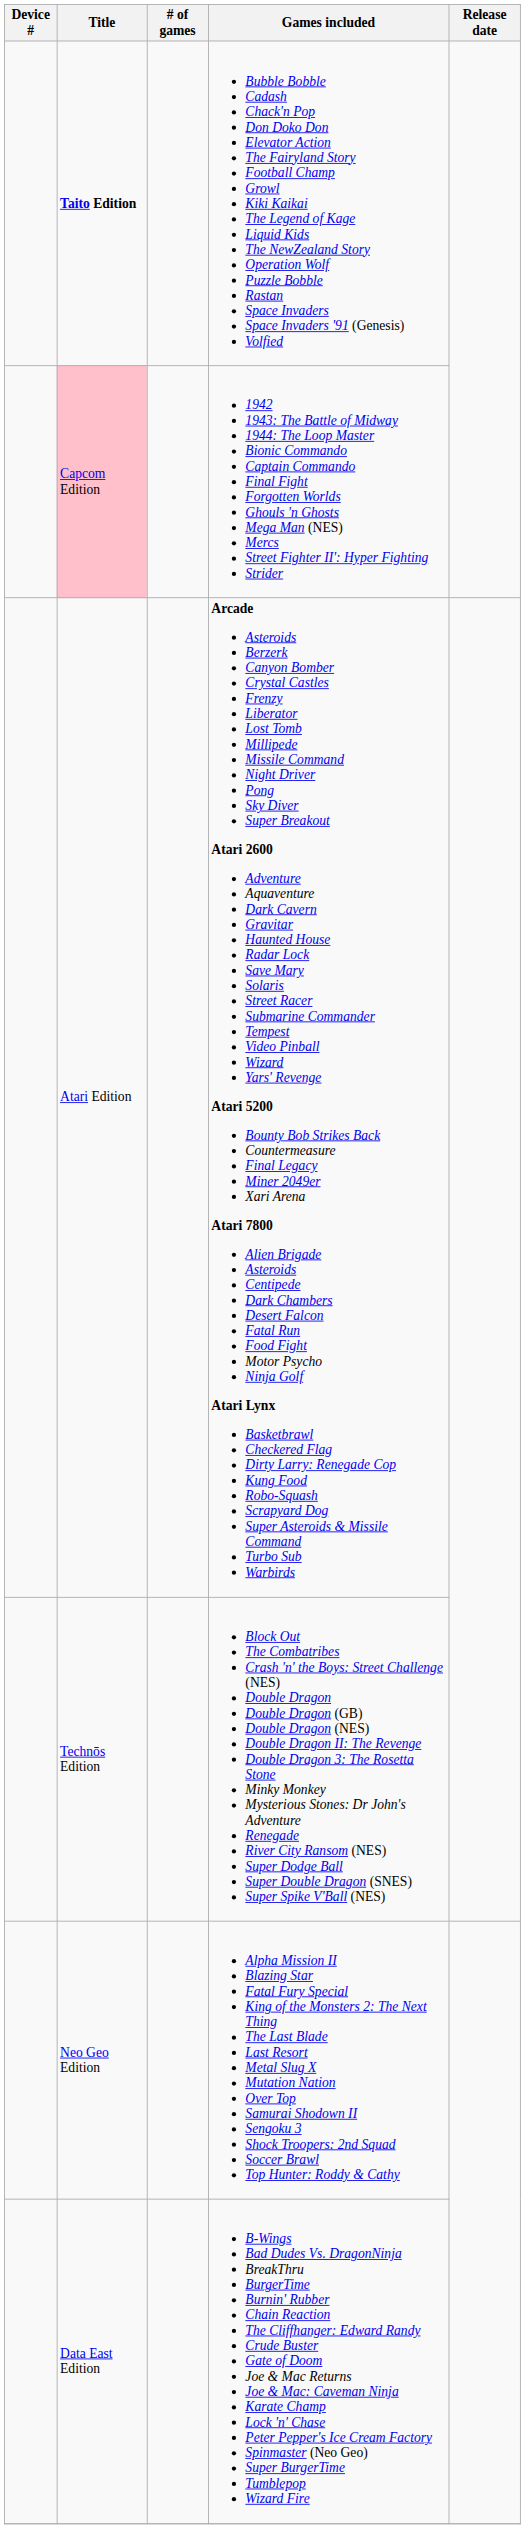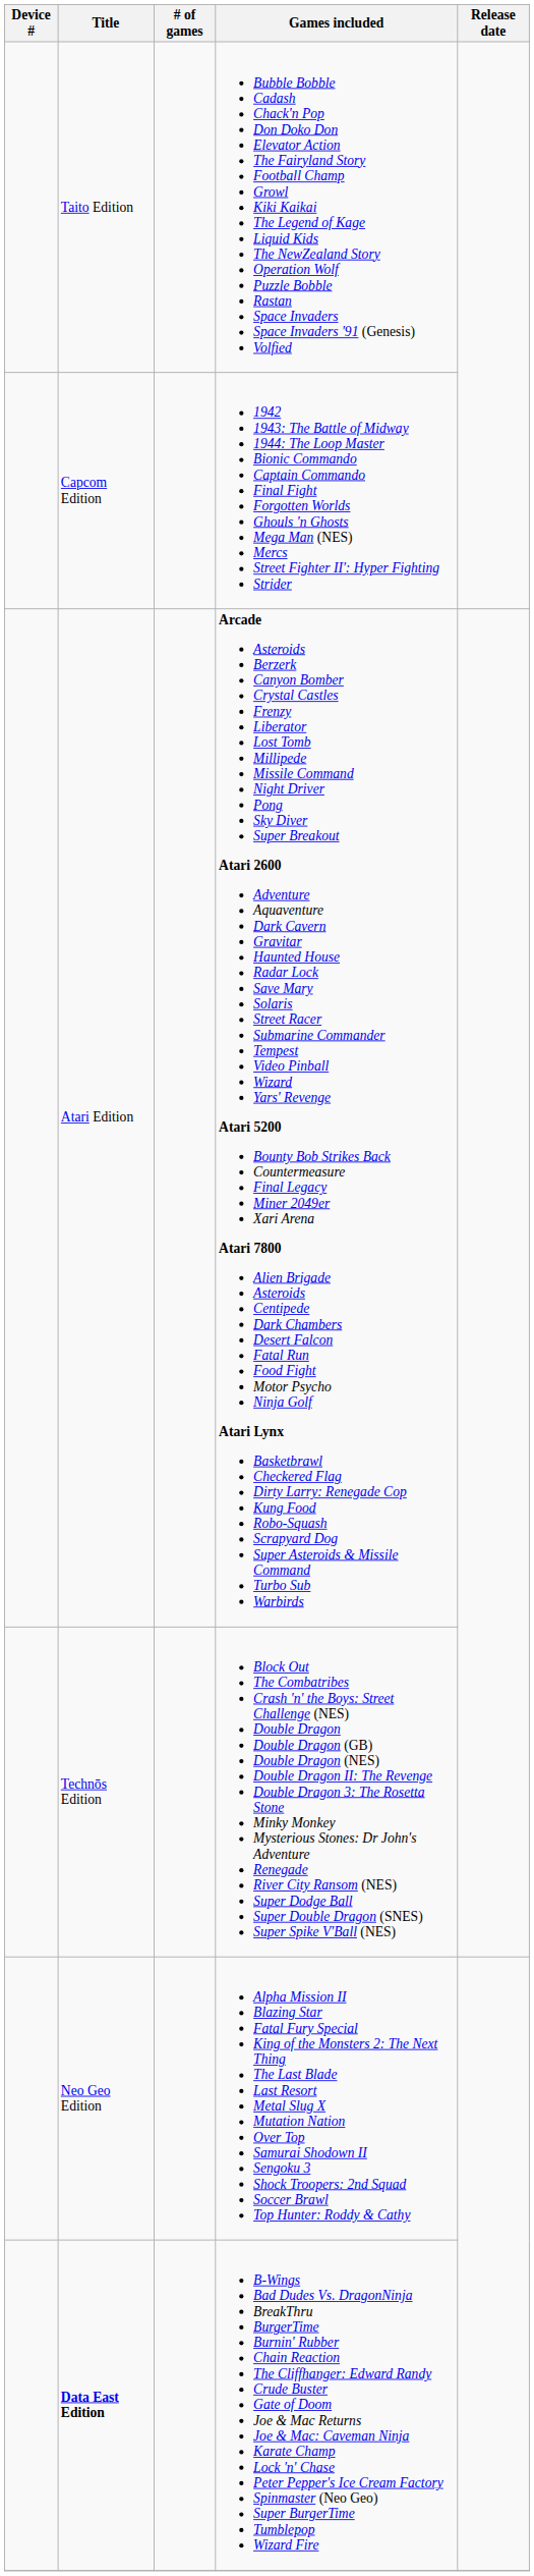Taito Edition | Title: bold -> normal
Capcom Edition | Title: pink background -> no background
Data East Edition | Title: normal -> bold
